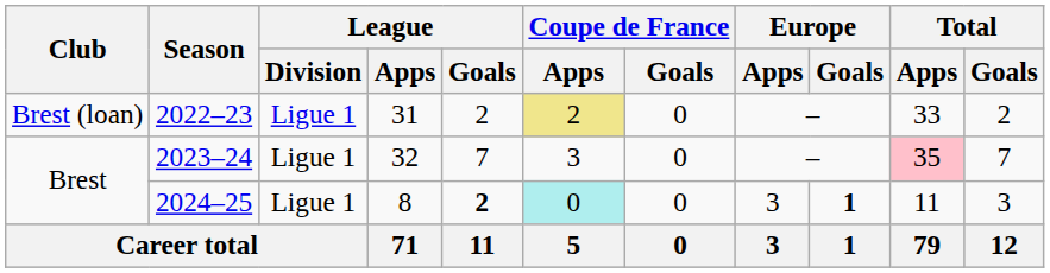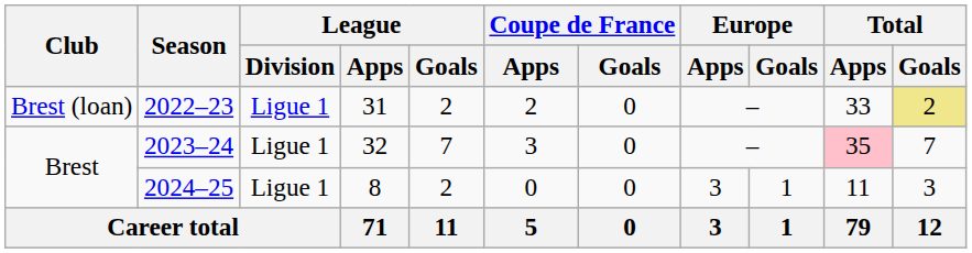2022–23 | Coupe de France / Apps: khaki background -> no background
2022–23 | Total / Goals: no background -> khaki background
2024–25 | League / Goals: bold -> normal
2024–25 | Coupe de France / Apps: paleturquoise background -> no background
2024–25 | Europe / Goals: bold -> normal
